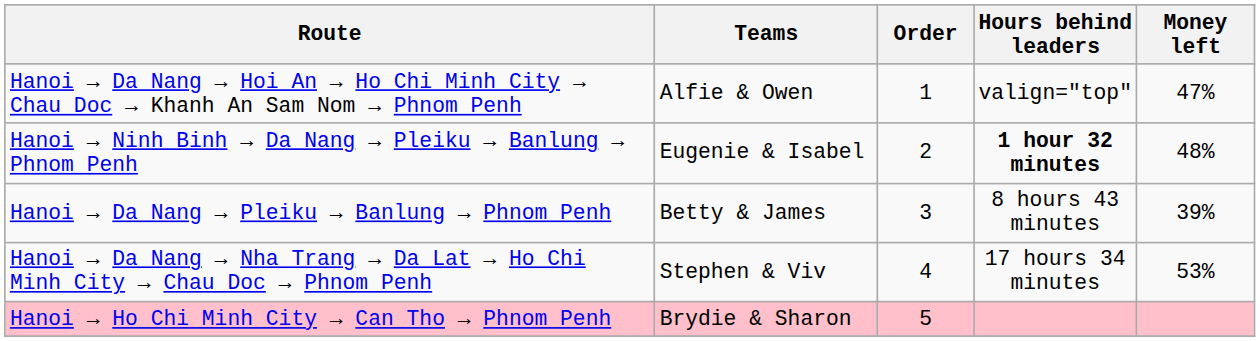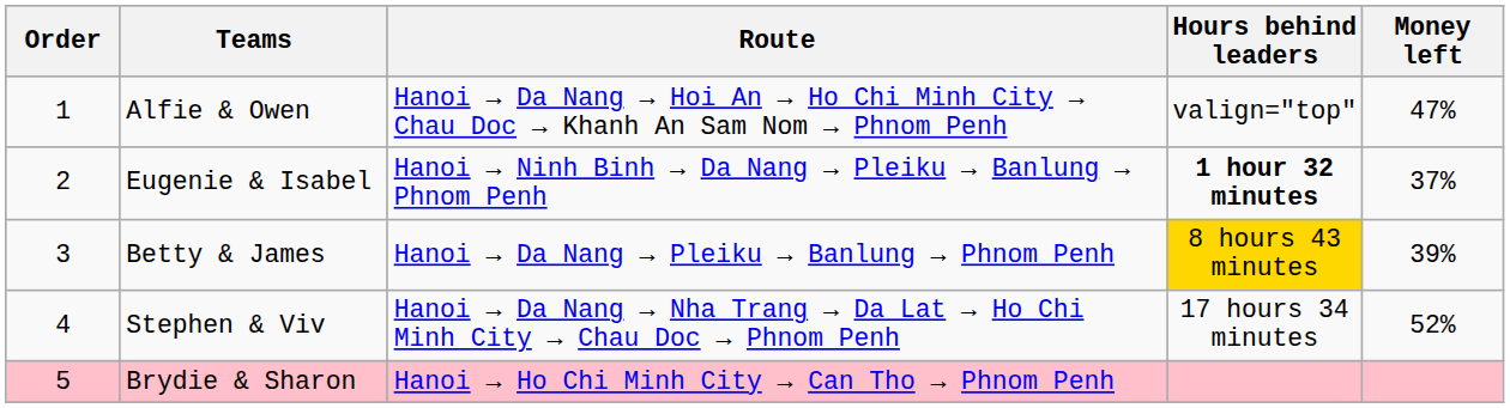columns swapped: Order <-> Route
Eugenie & Isabel | Money left: 48% -> 37%
Betty & James | Hours behind leaders: no background -> gold background
Stephen & Viv | Money left: 53% -> 52%
